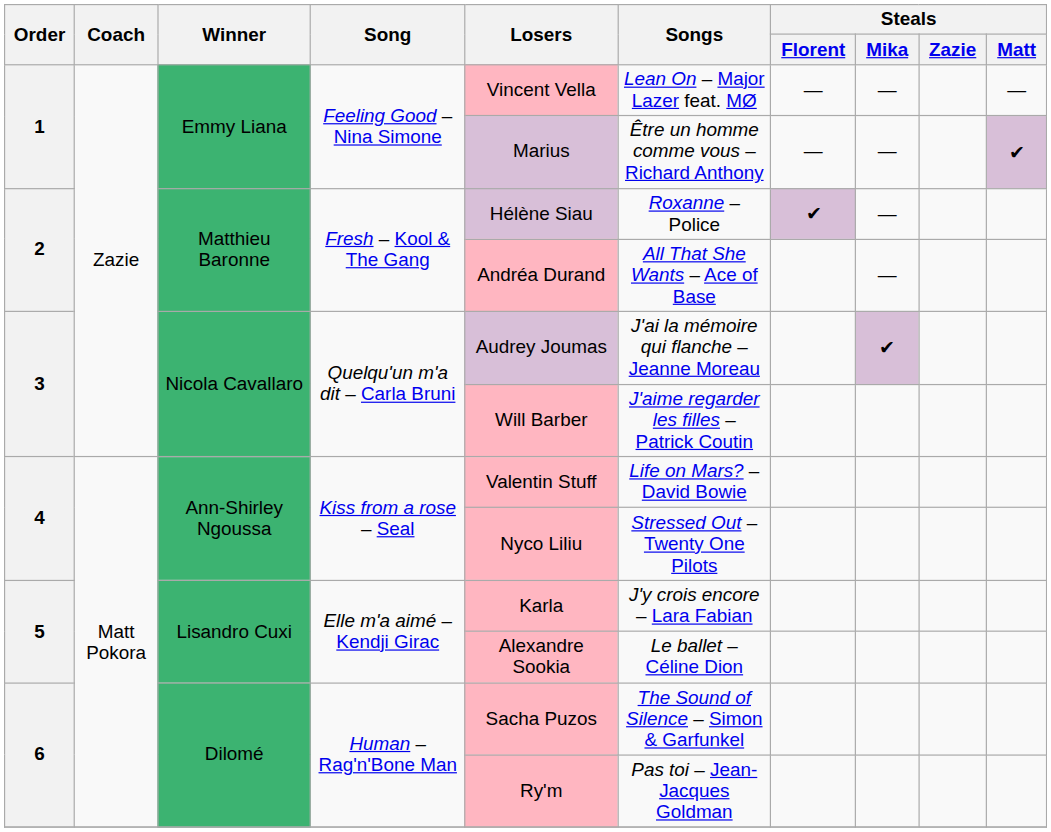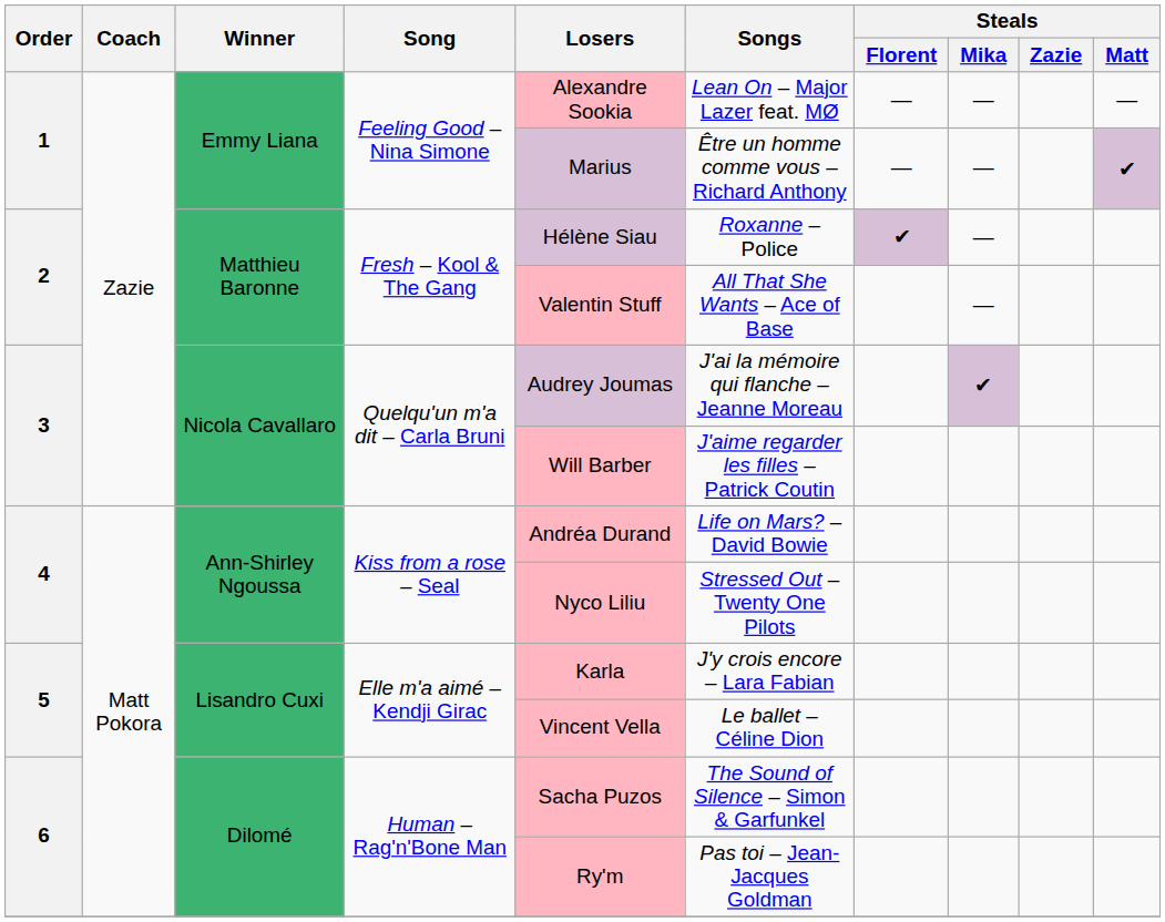row 3 | Losers: Vincent Vella -> Alexandre Sookia
row 6 | Losers: Andréa Durand -> Valentin Stuff
row 9 | Losers: Valentin Stuff -> Andréa Durand
row 12 | Losers: Alexandre Sookia -> Vincent Vella
